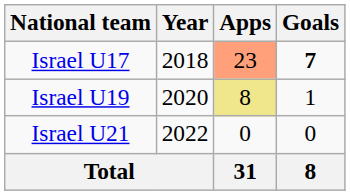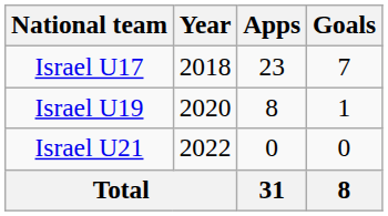Israel U17 | Apps: lightsalmon background -> no background
Israel U17 | Goals: bold -> normal
Israel U19 | Apps: khaki background -> no background
